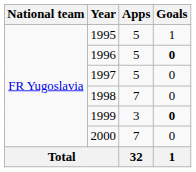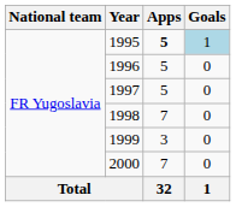1995 | Apps: normal -> bold
1995 | Goals: no background -> lightblue background
1996 | Goals: bold -> normal
1999 | Goals: bold -> normal
